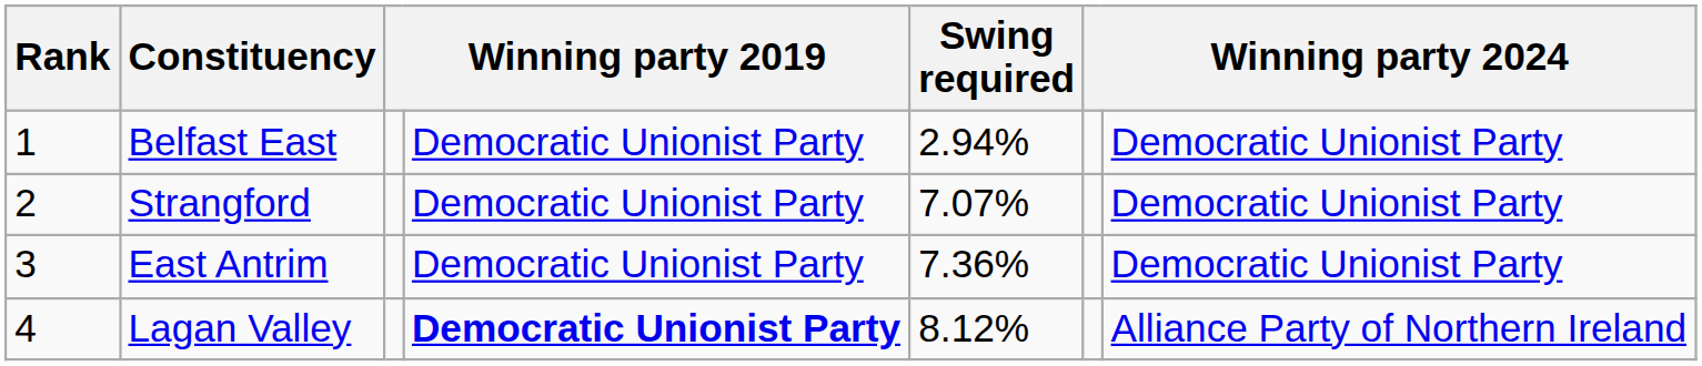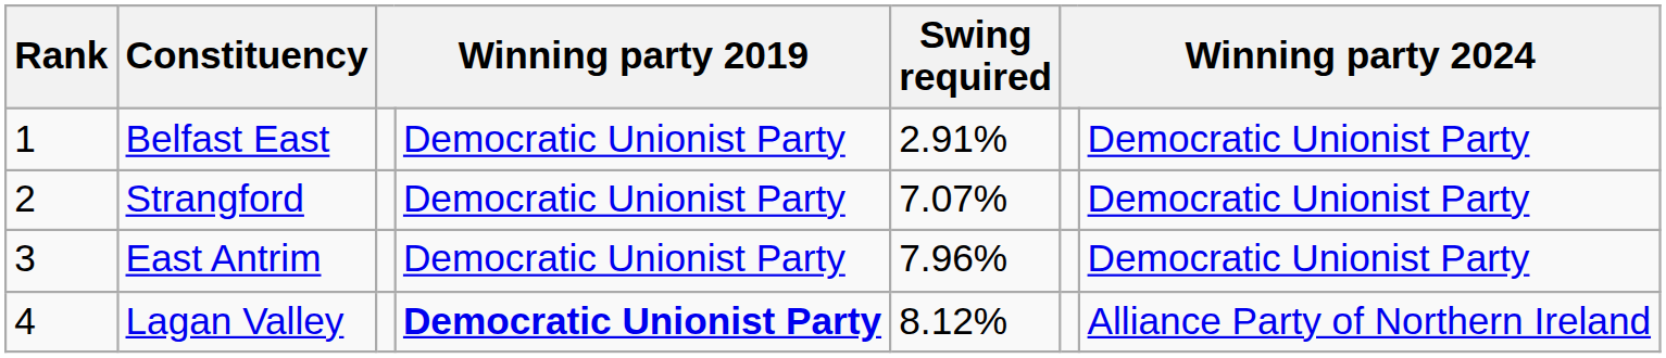Belfast East | Swing required: 2.94% -> 2.91%
East Antrim | Swing required: 7.36% -> 7.96%
